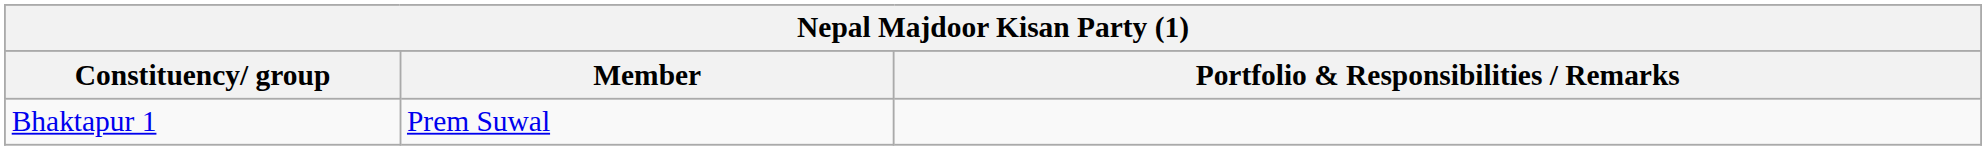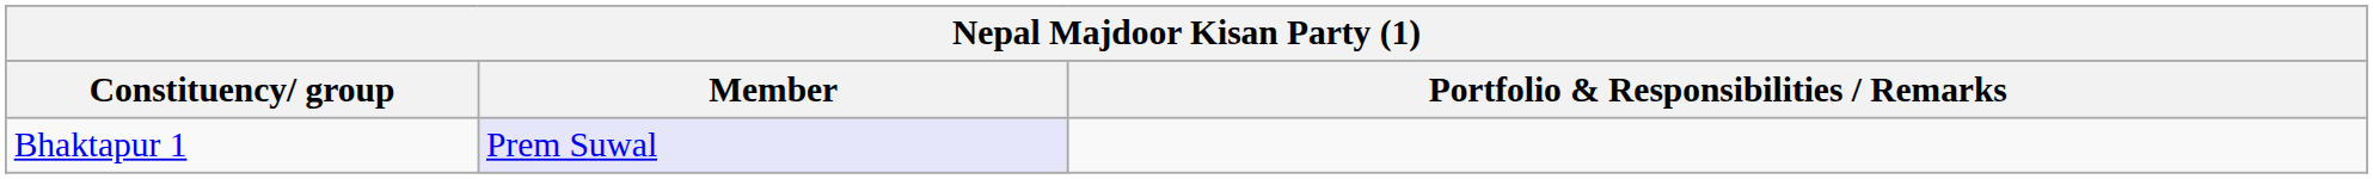Bhaktapur 1 | Member: no background -> lavender background
